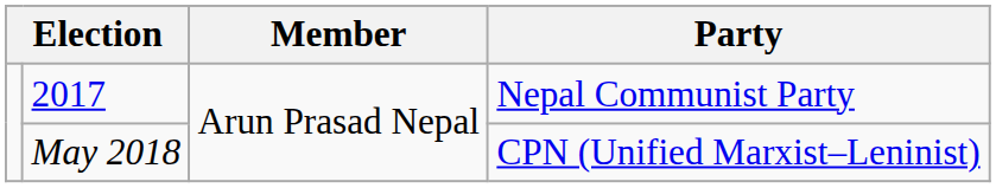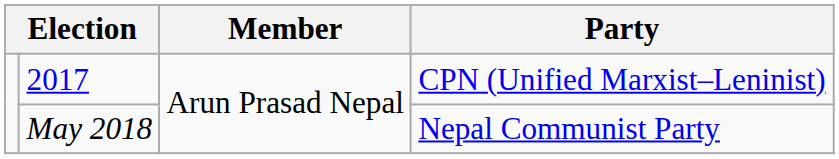2017 | Party: Nepal Communist Party -> CPN (Unified Marxist–Leninist)
May 2018 | Party: CPN (Unified Marxist–Leninist) -> Nepal Communist Party
